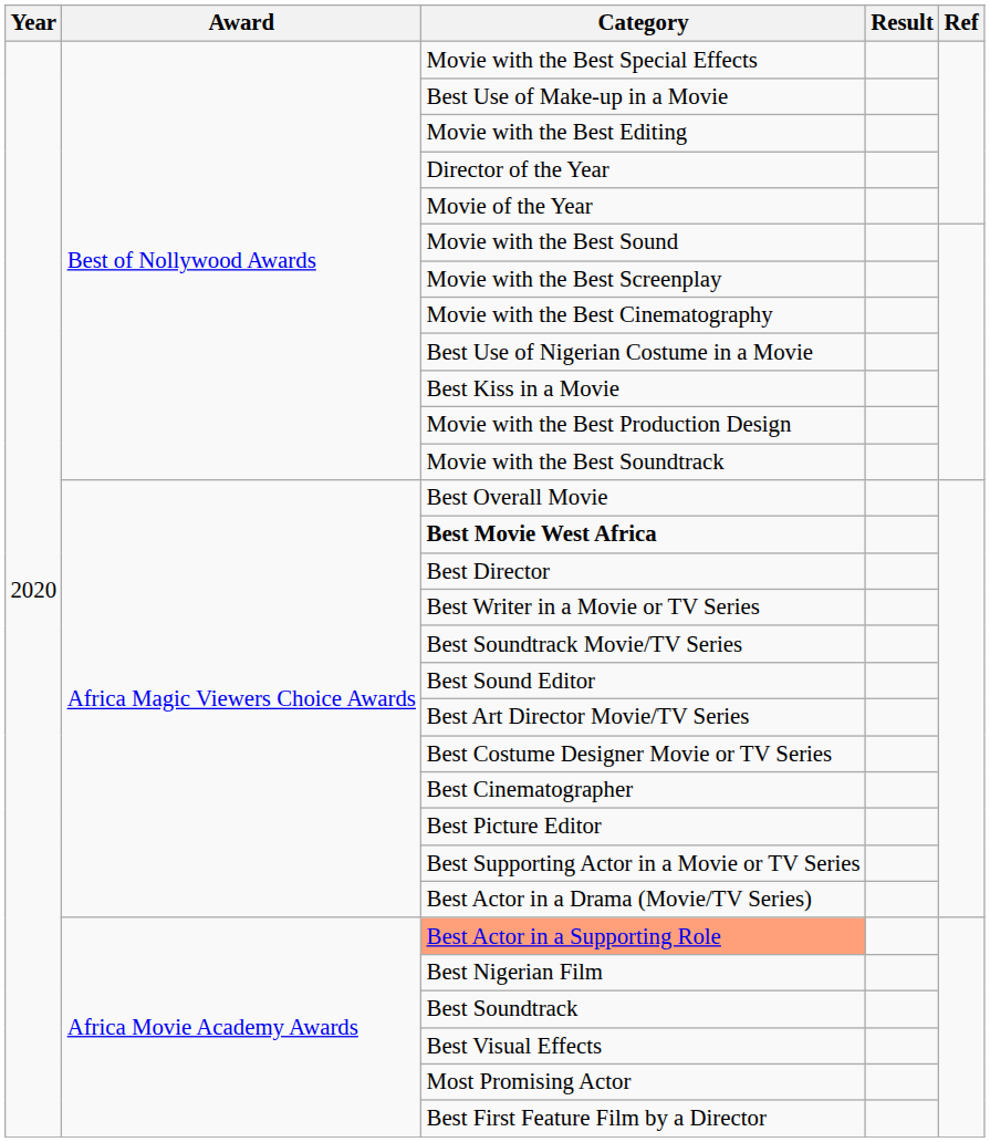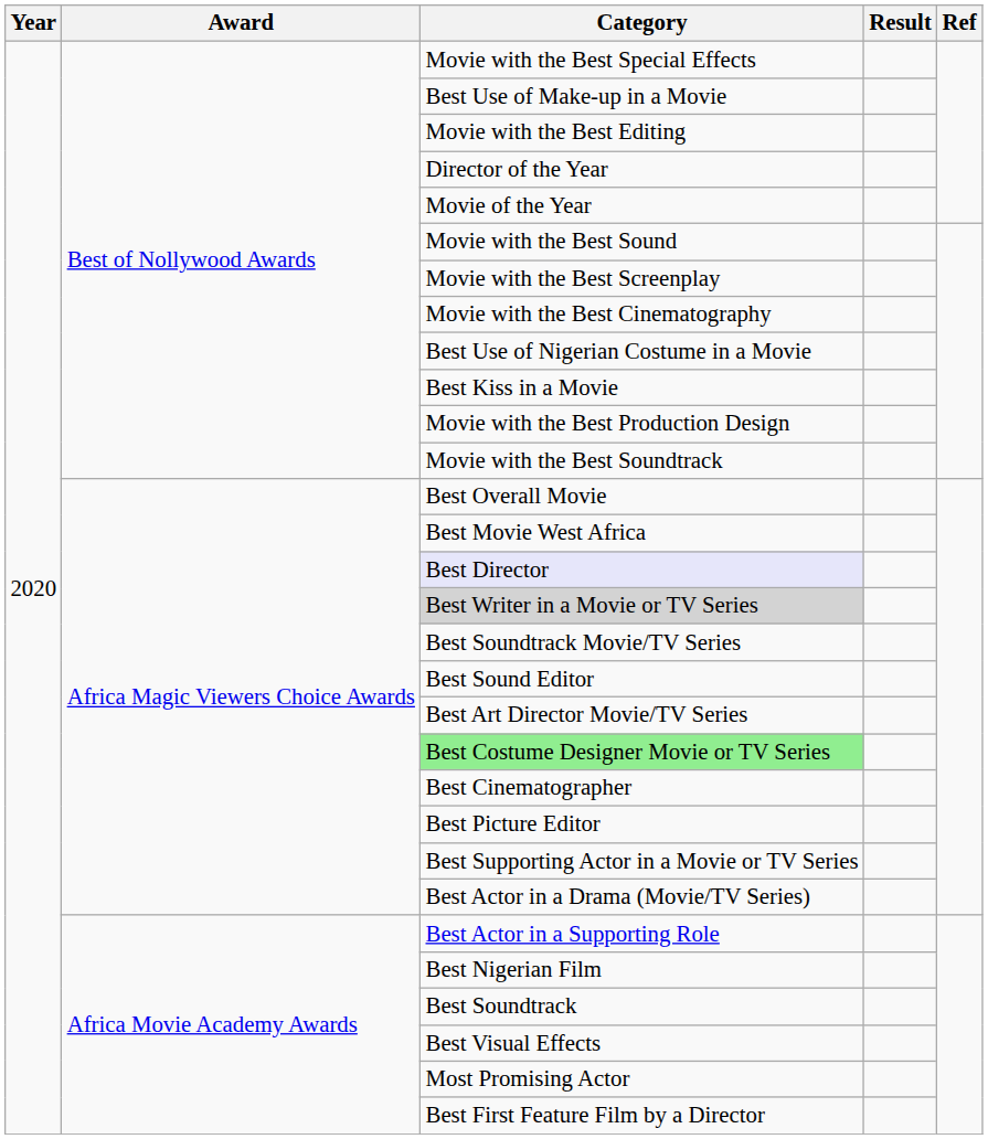Best Movie West Africa | Category: bold -> normal
Best Director | Category: no background -> lavender background
Best Writer in a Movie or TV Series | Category: no background -> lightgrey background
Best Costume Designer Movie or TV Series | Category: no background -> lightgreen background
Best Actor in a Supporting Role | Category: lightsalmon background -> no background
